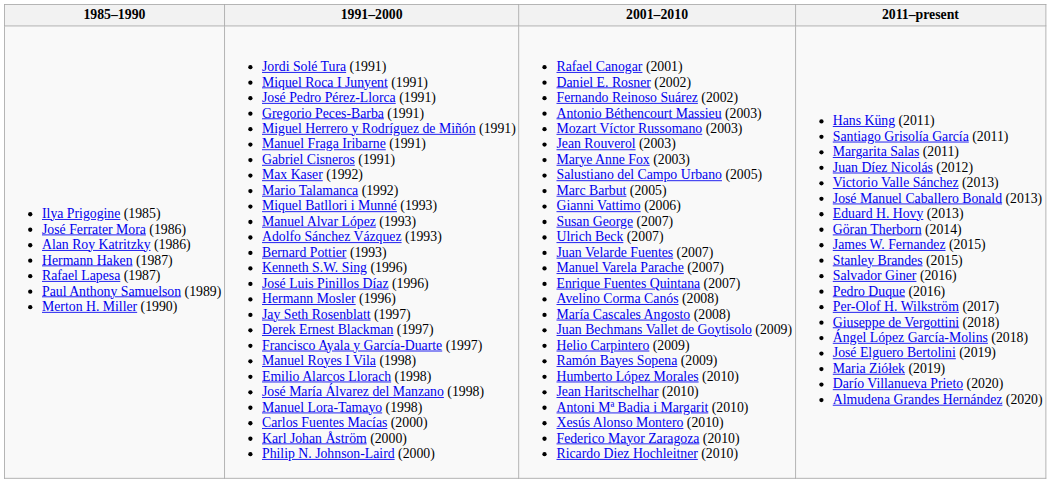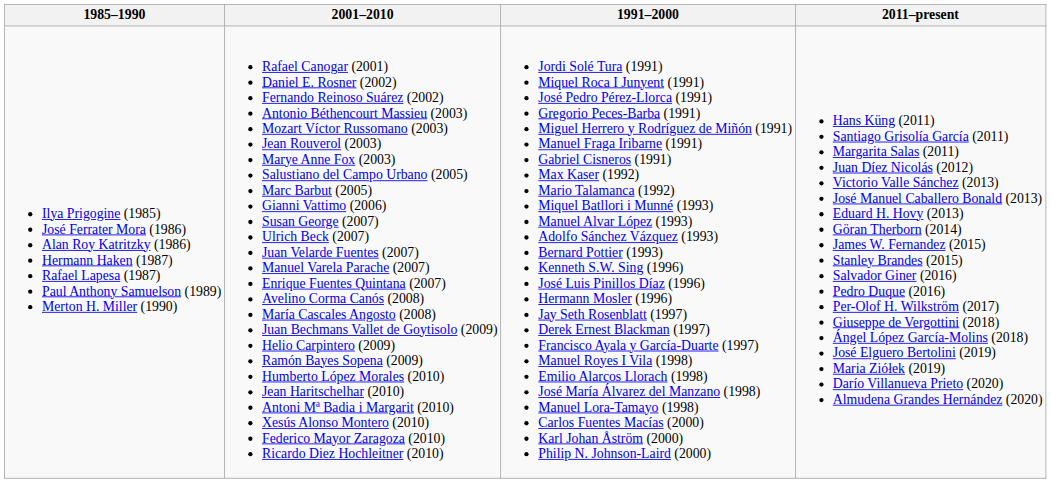columns swapped: 1991–2000 <-> 2001–2010
